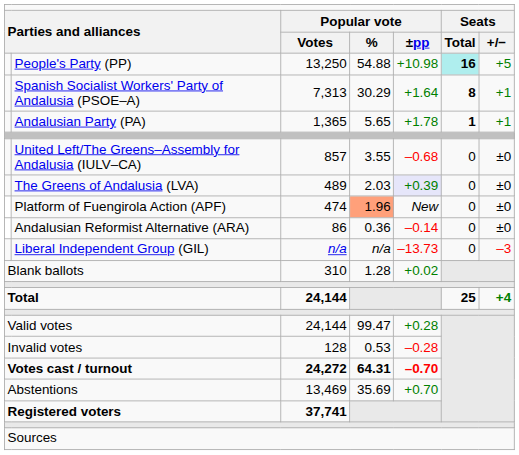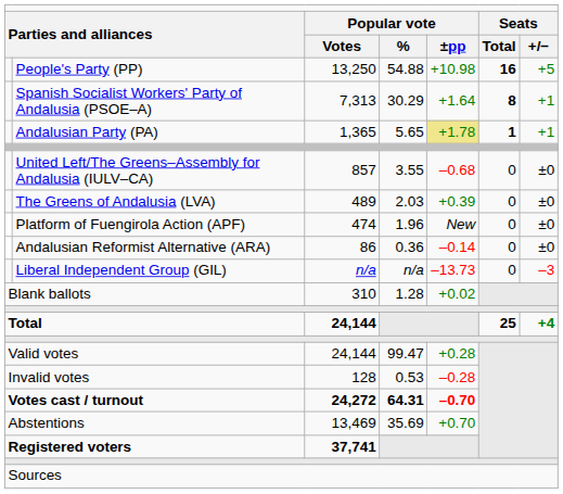People's Party (PP) | column 6: paleturquoise background -> no background
Andalusian Party (PA) | column 5: no background -> khaki background
The Greens of Andalusia (LVA) | column 5: lavender background -> no background
Platform of Fuengirola Action (APF) | column 4: lightsalmon background -> no background
